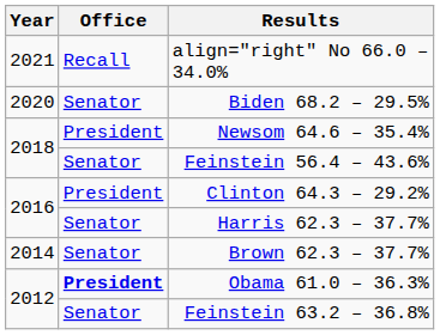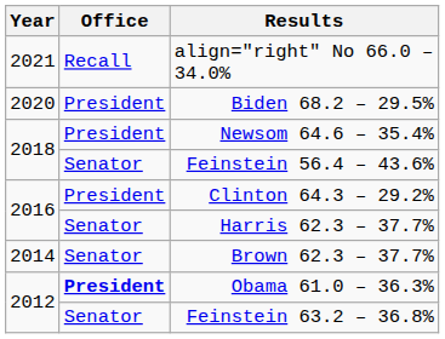Biden 68.2 – 29.5% | Office: Senator -> President
